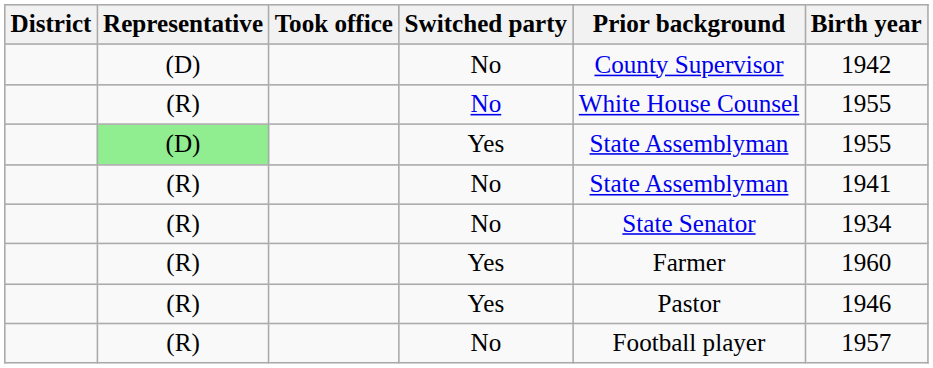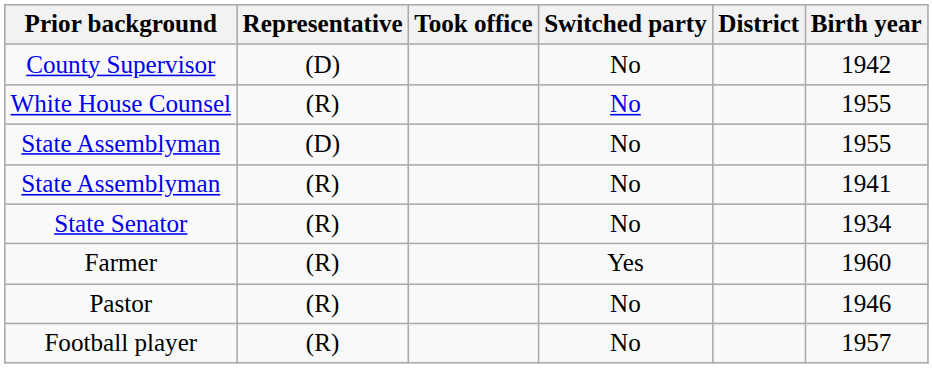columns swapped: District <-> Prior background
row 4 | Representative: lightgreen background -> no background
row 4 | Switched party: Yes -> No
row 8 | Switched party: Yes -> No
